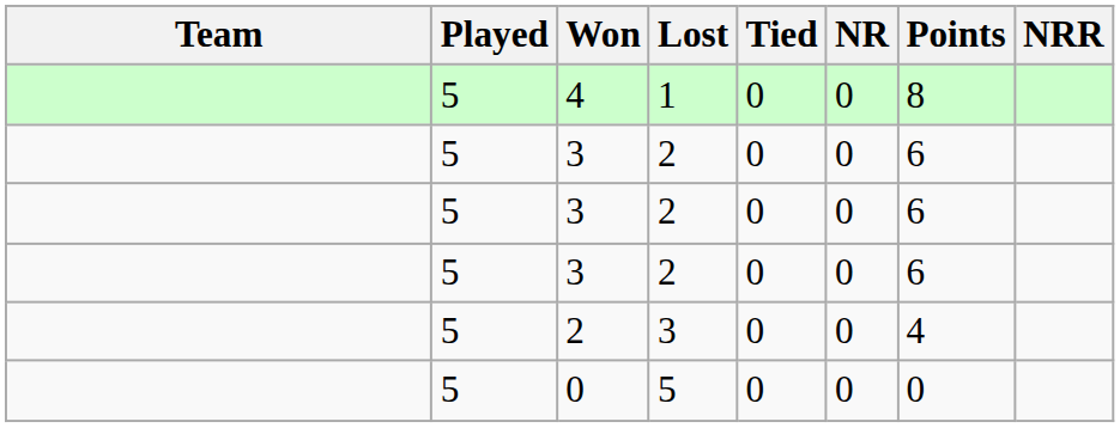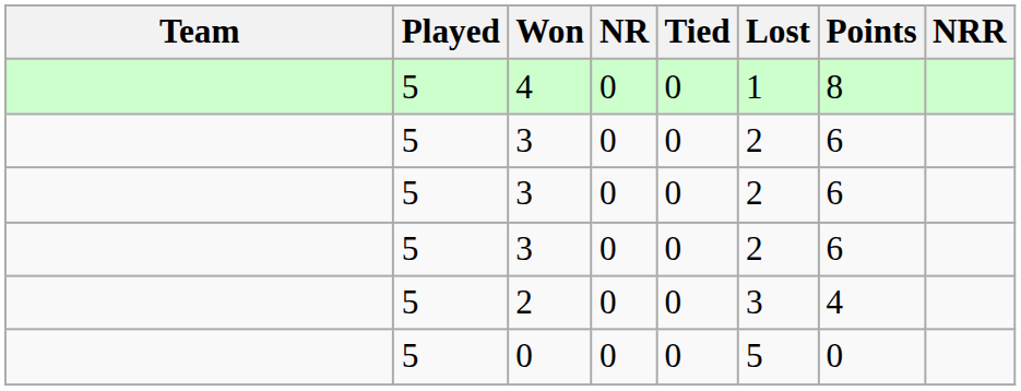columns swapped: Lost <-> NR
